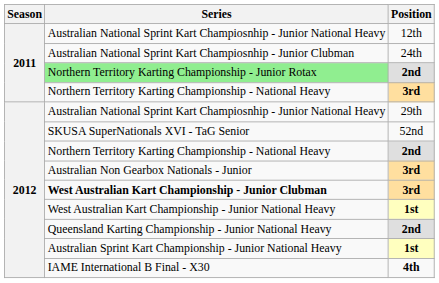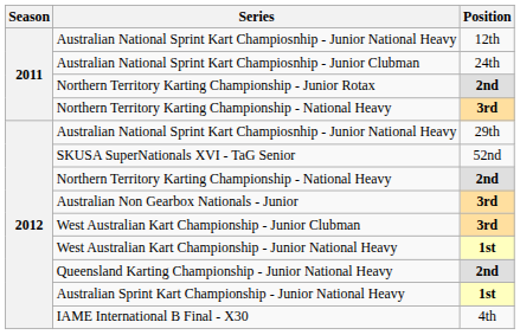Northern Territory Karting Championship - Junior Rotax | Series: lightgreen background -> no background
West Australian Kart Championship - Junior Clubman | Series: bold -> normal
IAME International B Final - X30 | Position: bold -> normal
